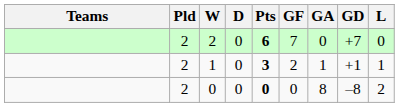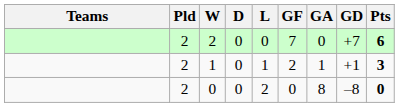columns swapped: L <-> Pts
